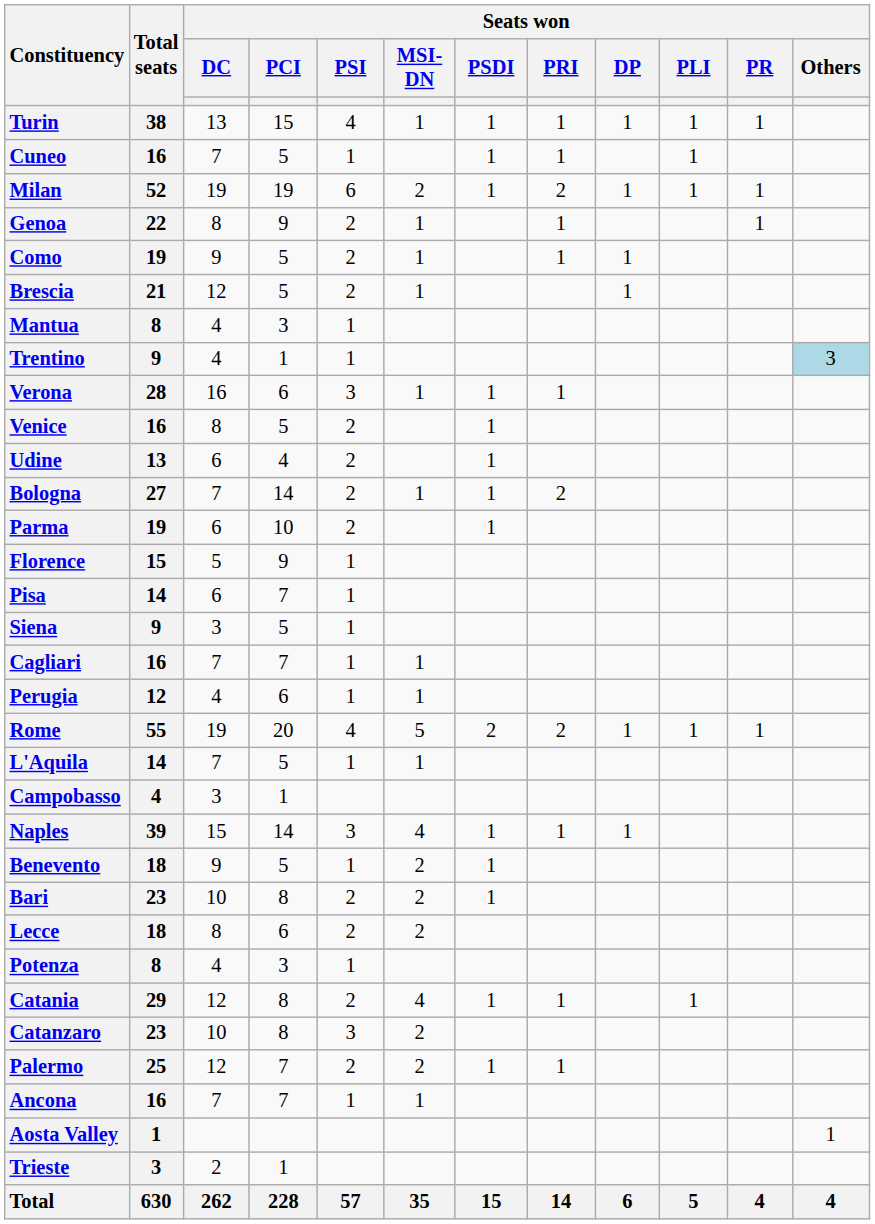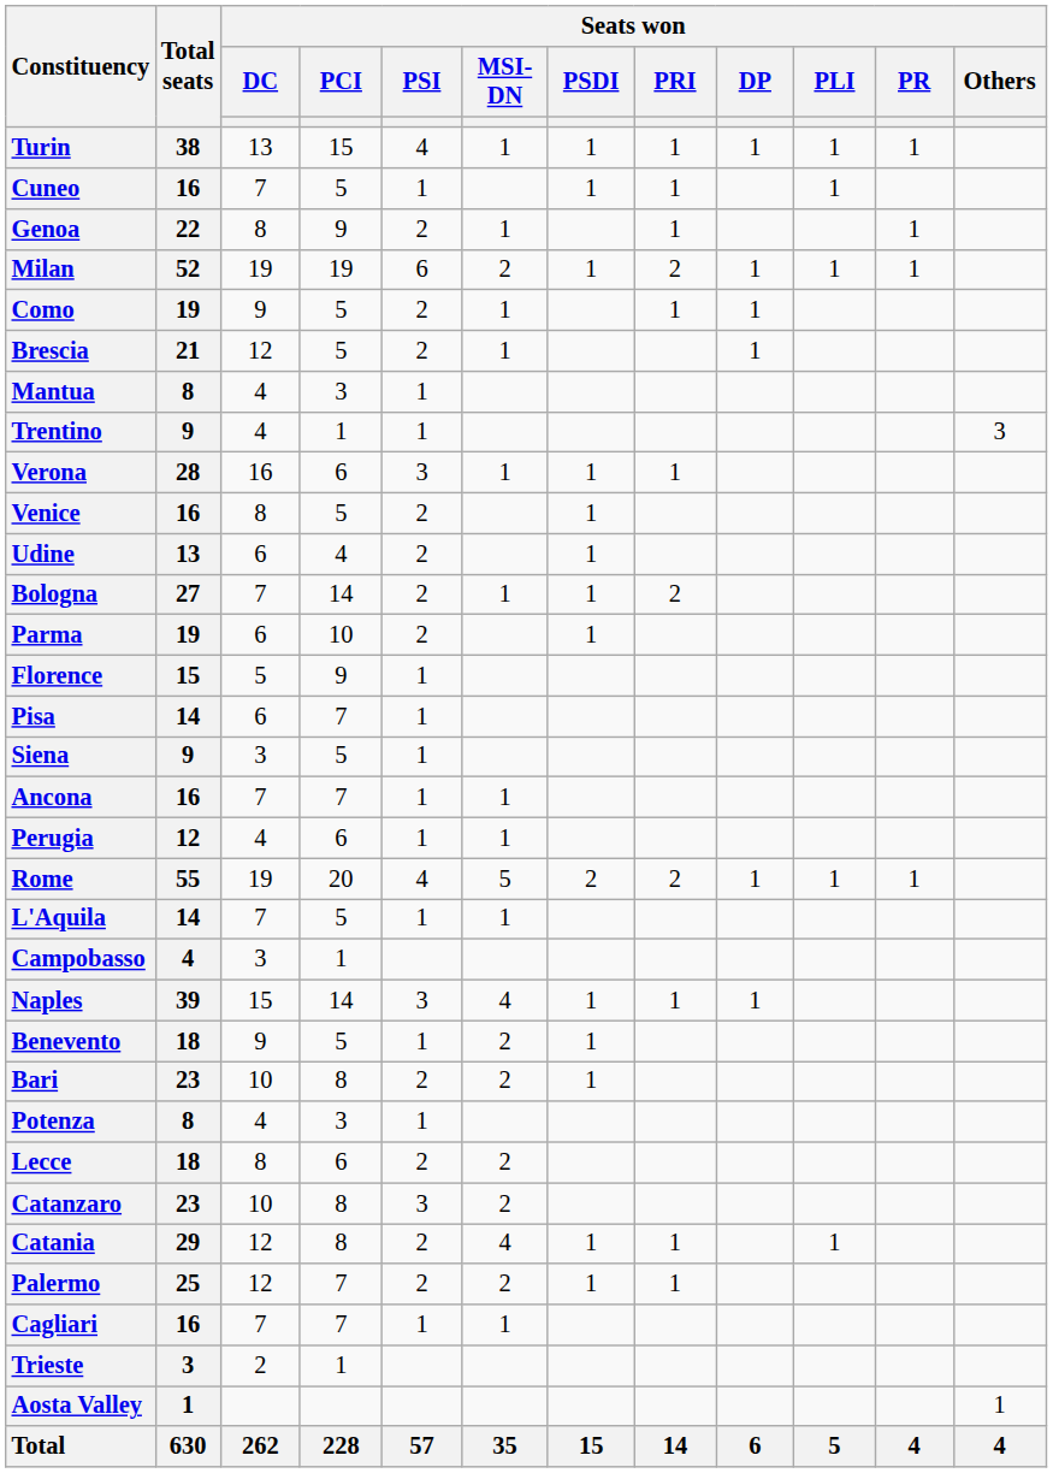rows swapped: Genoa <-> Milan
Trentino | Seats won / Others: lightblue background -> no background
rows swapped: Ancona <-> Cagliari
rows swapped: Lecce <-> Potenza
rows swapped: Catanzaro <-> Catania
rows swapped: Aosta Valley <-> Trieste
